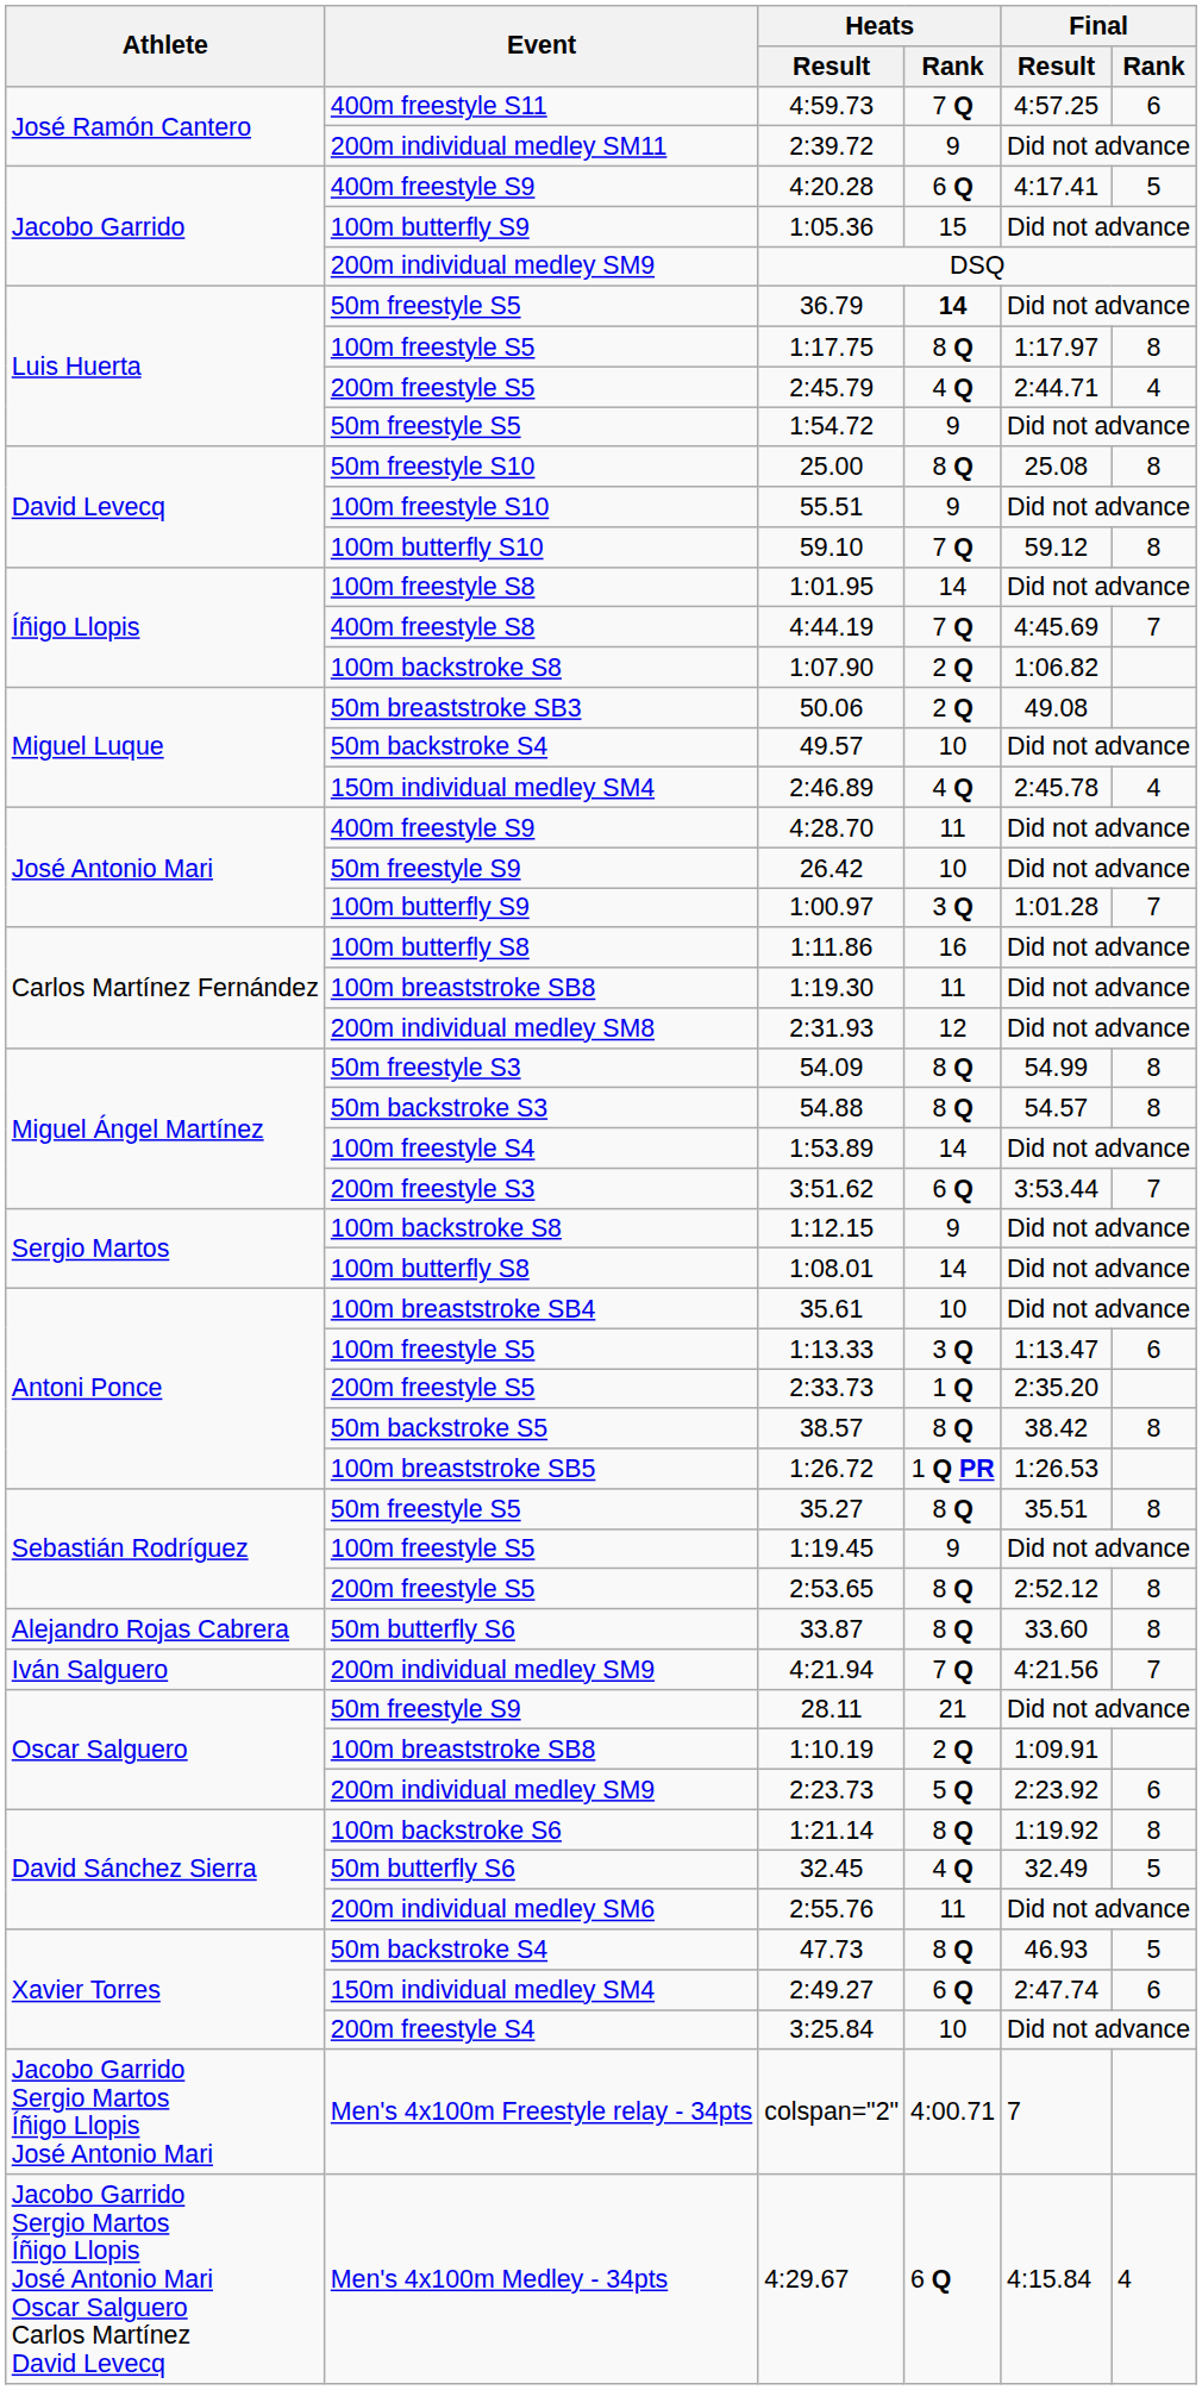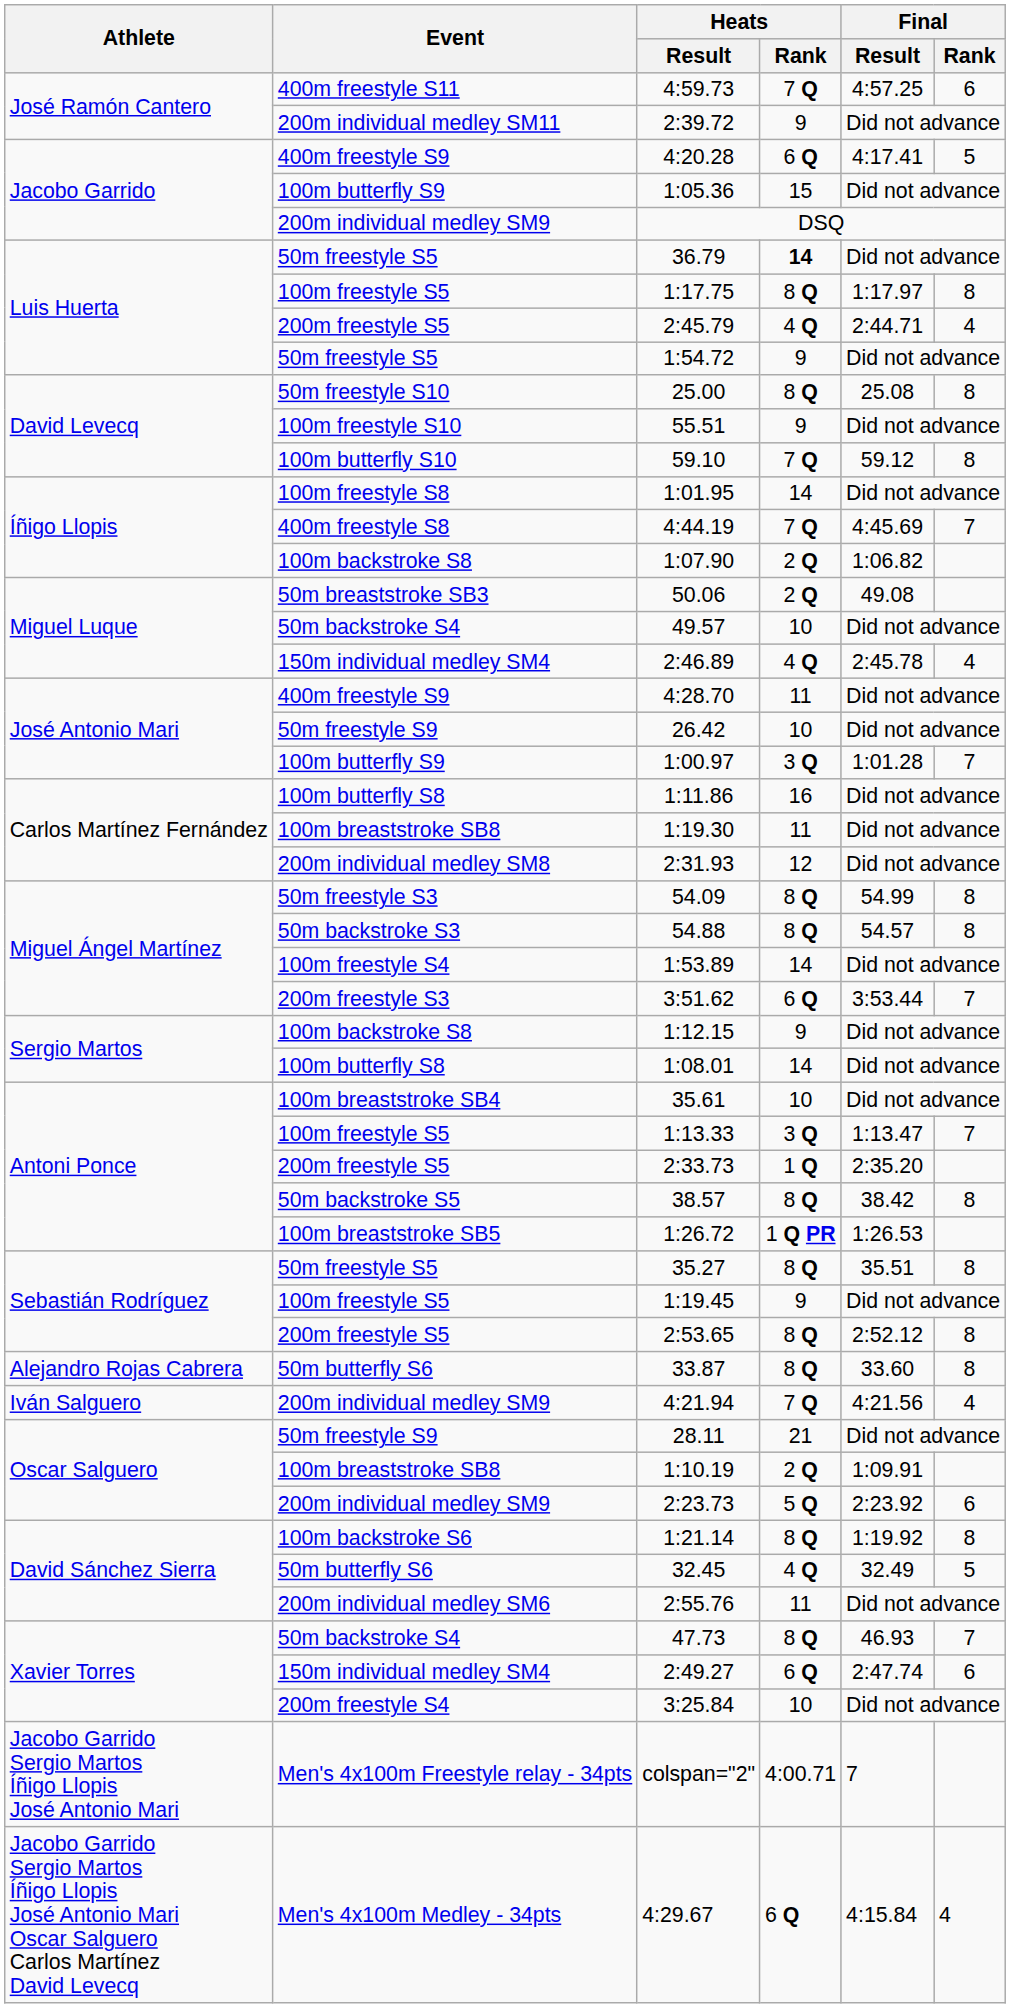1:13.33 | Final / Rank: 6 -> 7
4:21.94 | Final / Rank: 7 -> 4
47.73 | Final / Rank: 5 -> 7
